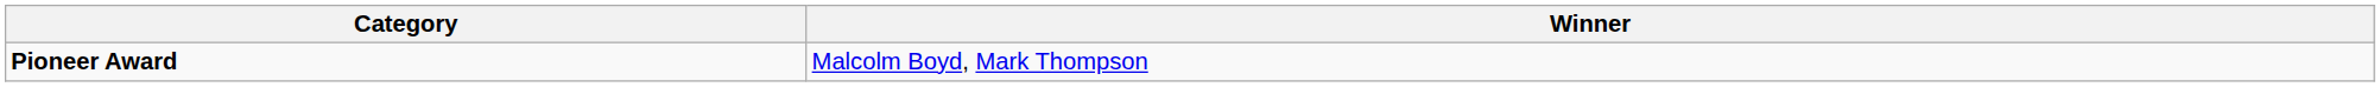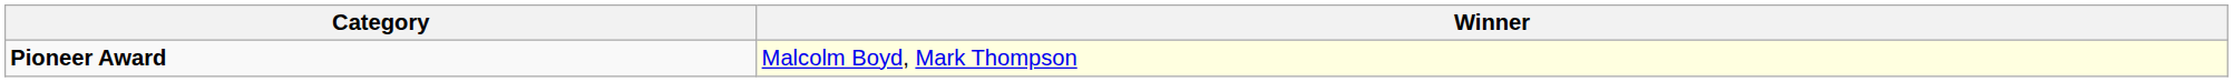Pioneer Award | Winner: no background -> lightyellow background
